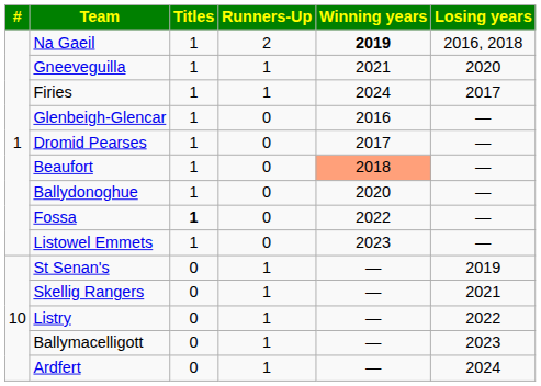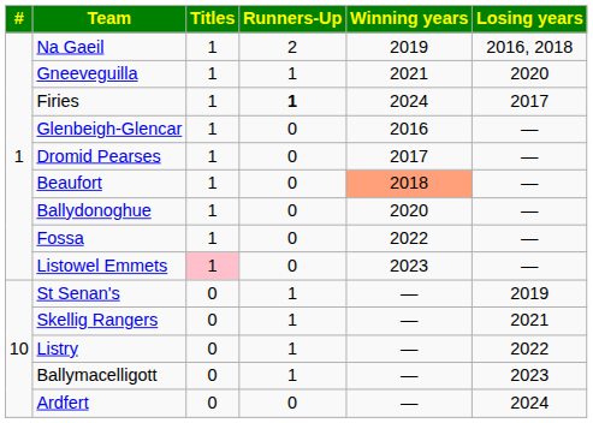Na Gaeil | Winning years: bold -> normal
Firies | Runners-Up: normal -> bold
Fossa | Titles: bold -> normal
Listowel Emmets | Titles: no background -> pink background
Ardfert | Runners-Up: 1 -> 0
